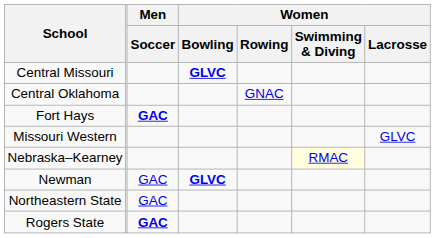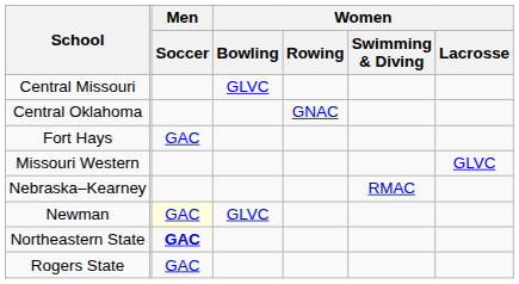Central Missouri | Women / Bowling: bold -> normal
Fort Hays | Men / Soccer: bold -> normal
Nebraska–Kearney | Women / Swimming & Diving: lightyellow background -> no background
Newman | Men / Soccer: no background -> lightyellow background
Newman | Women / Bowling: bold -> normal
Northeastern State | Men / Soccer: normal -> bold
Rogers State | Men / Soccer: bold -> normal
